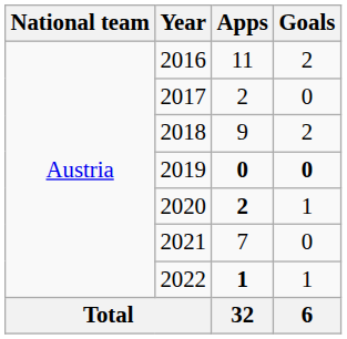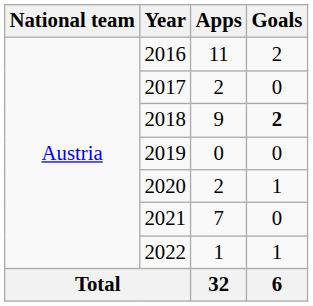2018 | Goals: normal -> bold
2019 | Apps: bold -> normal
2019 | Goals: bold -> normal
2020 | Apps: bold -> normal
2022 | Apps: bold -> normal
